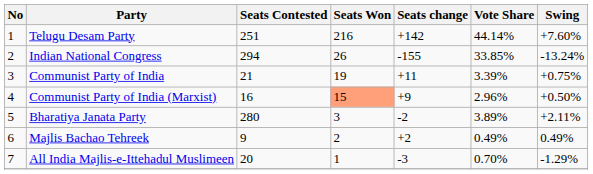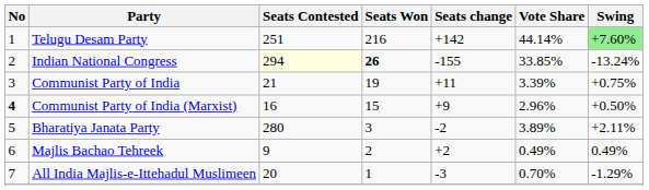Telugu Desam Party | Swing: no background -> lightgreen background
Indian National Congress | Seats Contested: no background -> lightyellow background
Indian National Congress | Seats Won: normal -> bold
Communist Party of India (Marxist) | No: normal -> bold
Communist Party of India (Marxist) | Seats Won: lightsalmon background -> no background
